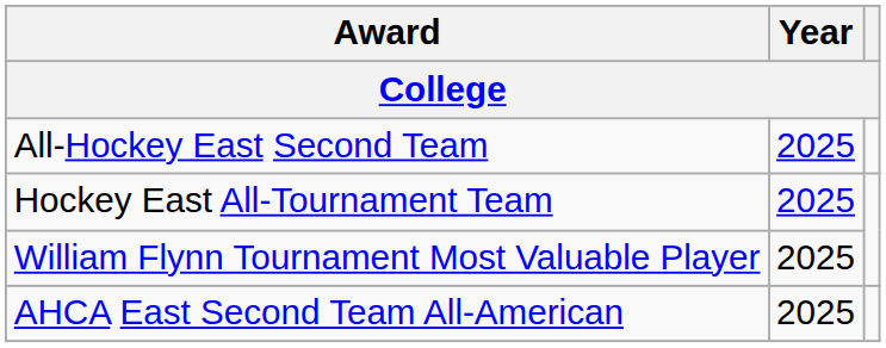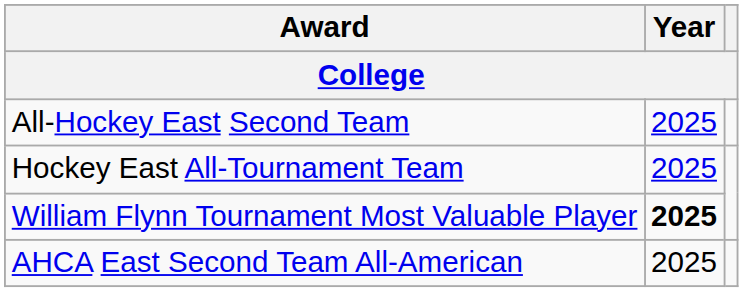William Flynn Tournament Most Valuable Player | Year: normal -> bold
